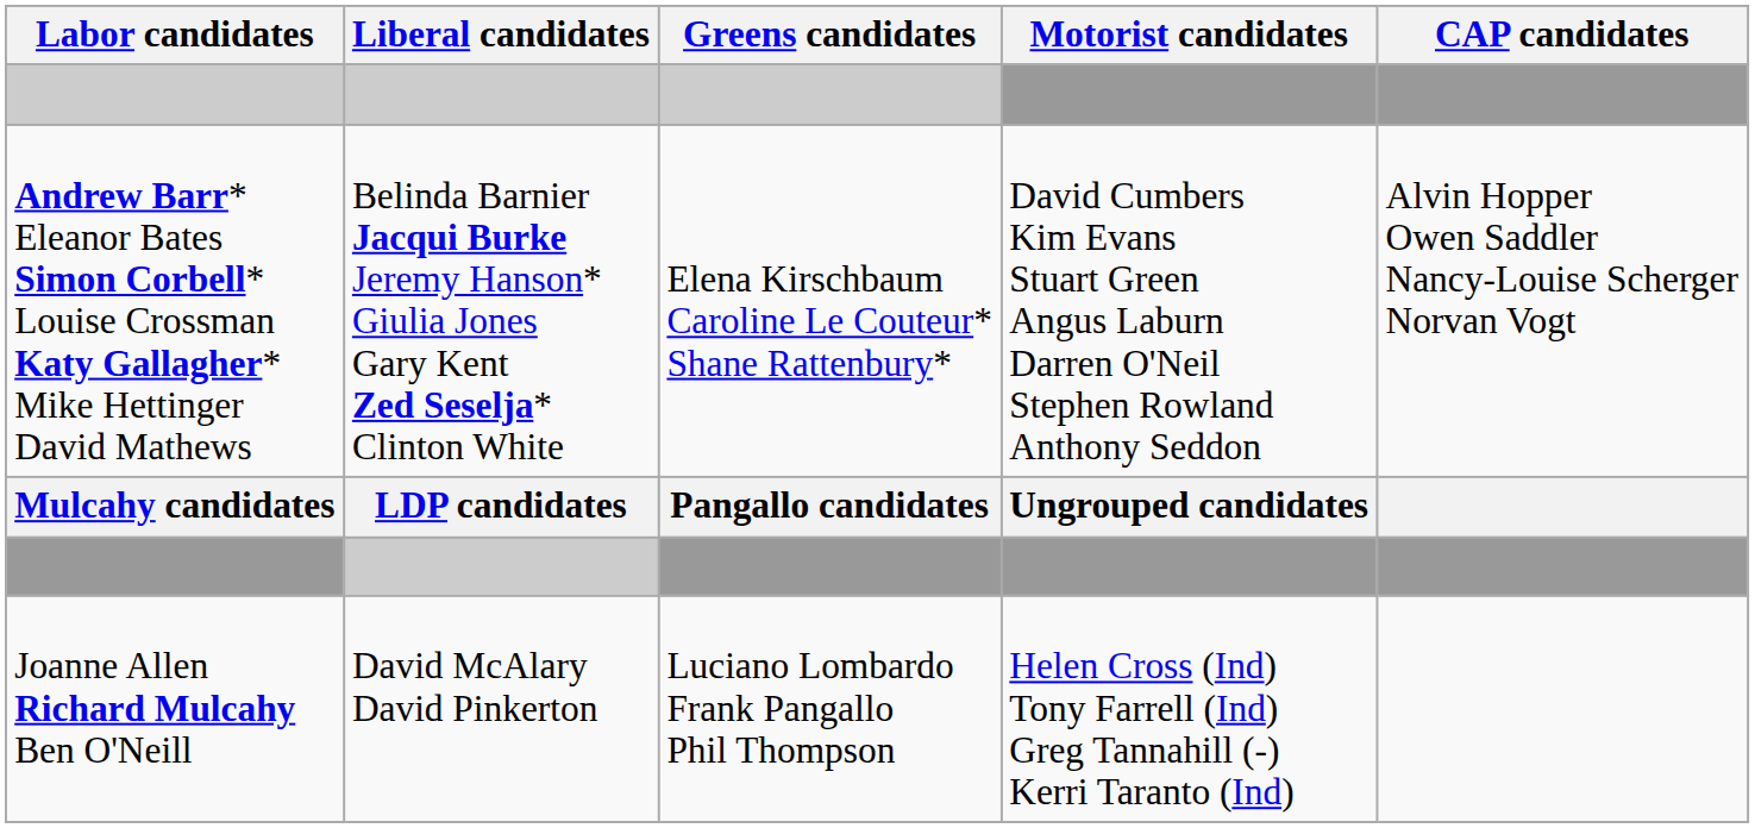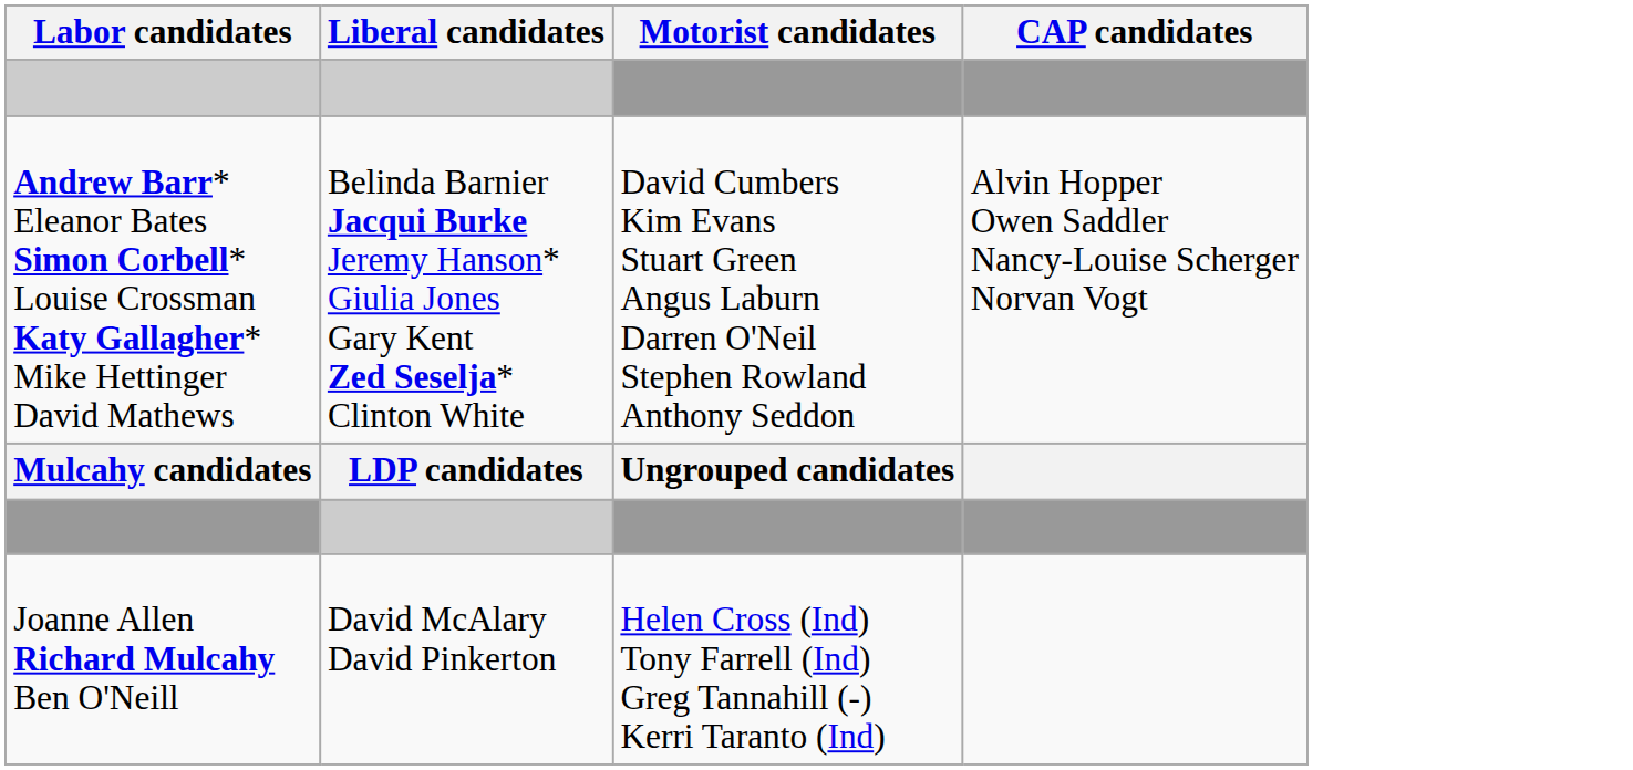- column: Greens candidates | Elena Kirschbaum Caroline Le Couteur* Shane Rattenbury* | Pangallo candidates | Luciano Lombardo Frank Pangallo Phil Thompson
